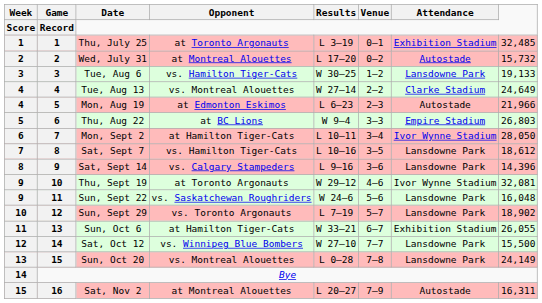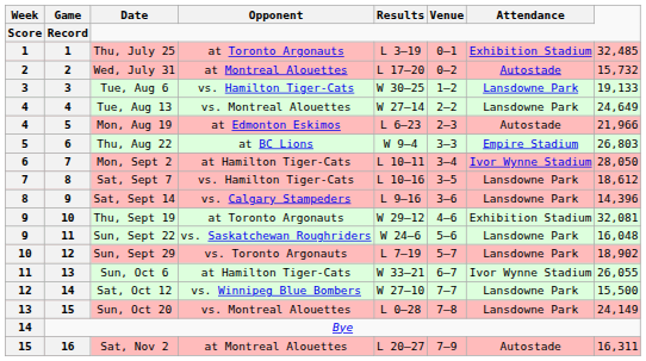Tue, Aug 13 | Attendance: Clarke Stadium -> Lansdowne Park
Thu, Sept 19 | Attendance: Ivor Wynne Stadium -> Exhibition Stadium
Sun, Oct 6 | Attendance: Exhibition Stadium -> Ivor Wynne Stadium
